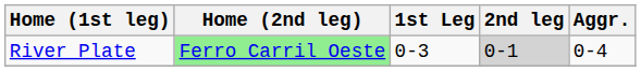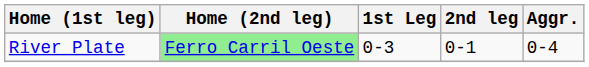River Plate | 2nd leg: lightgrey background -> no background
